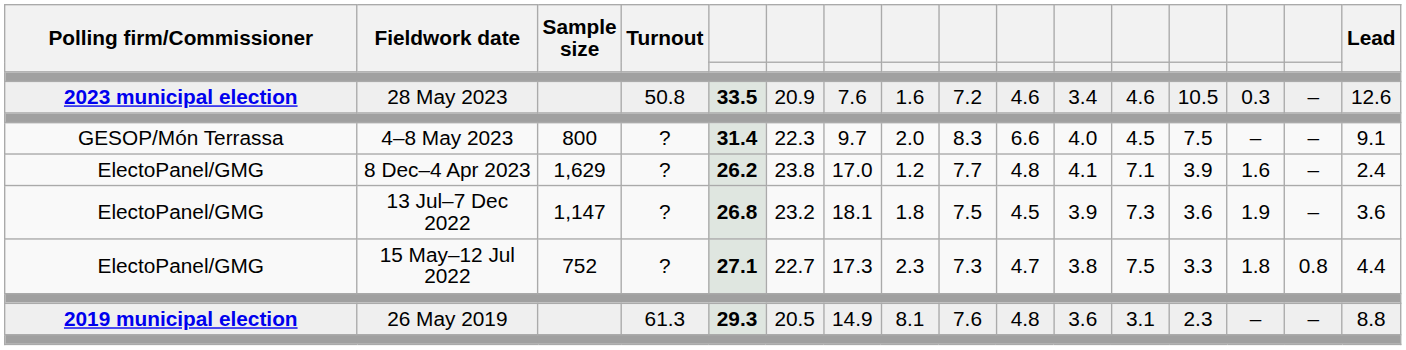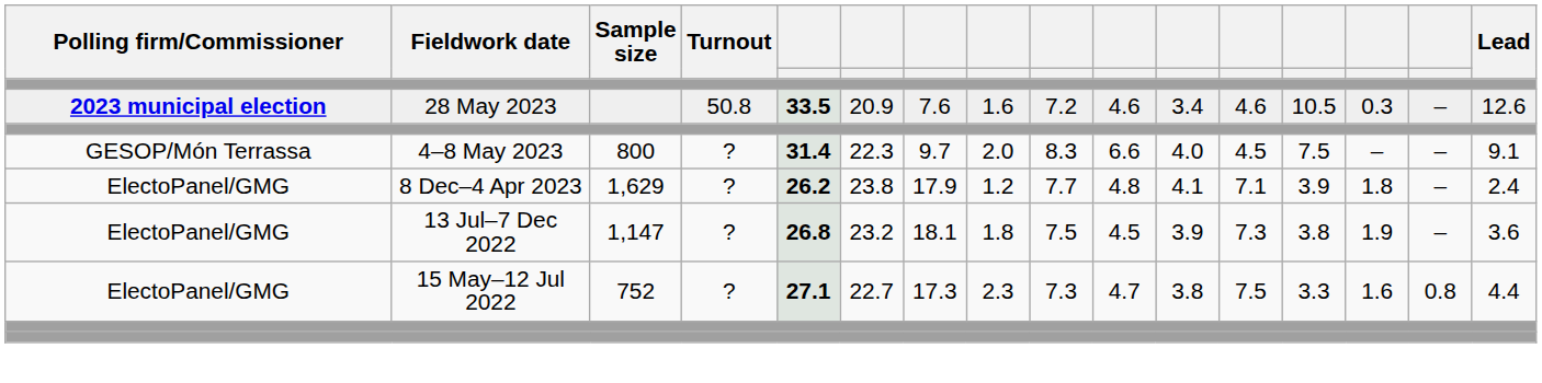8 Dec–4 Apr 2023 | column 7: 17.0 -> 17.9
8 Dec–4 Apr 2023 | column 14: 1.6 -> 1.8
13 Jul–7 Dec 2022 | column 13: 3.6 -> 3.8
15 May–12 Jul 2022 | column 14: 1.8 -> 1.6
- row: 2019 municipal election | 26 May 2019 | 61.3 | 29.3 | 20.5 | 14.9 | 8.1 | 7.6 | 4.8 | 3.6 | 3.1 | 2.3 | – | – | 8.8
